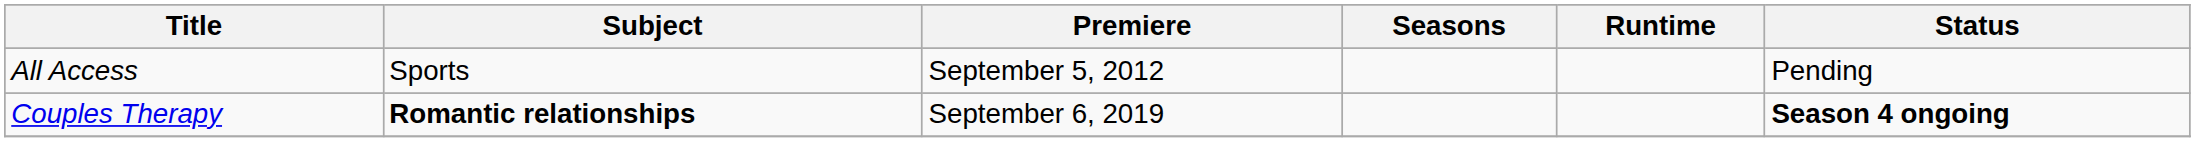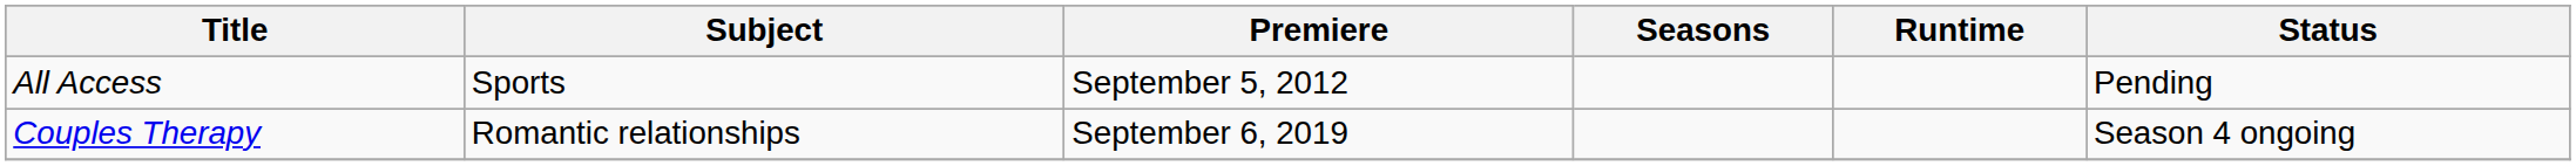Couples Therapy | Subject: bold -> normal
Couples Therapy | Status: bold -> normal
